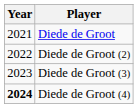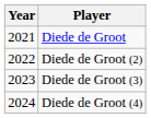Diede de Groot (4) | Year: bold -> normal
